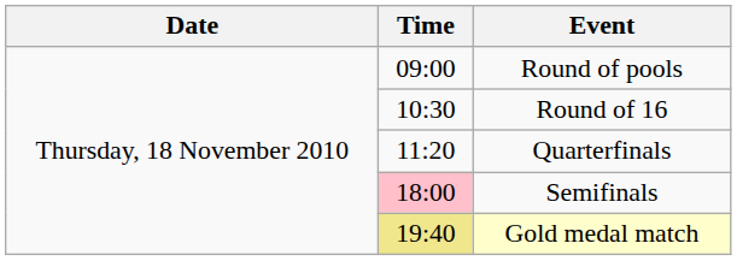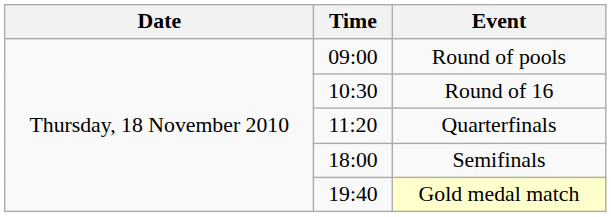Semifinals | Time: pink background -> no background
Gold medal match | Time: khaki background -> no background
